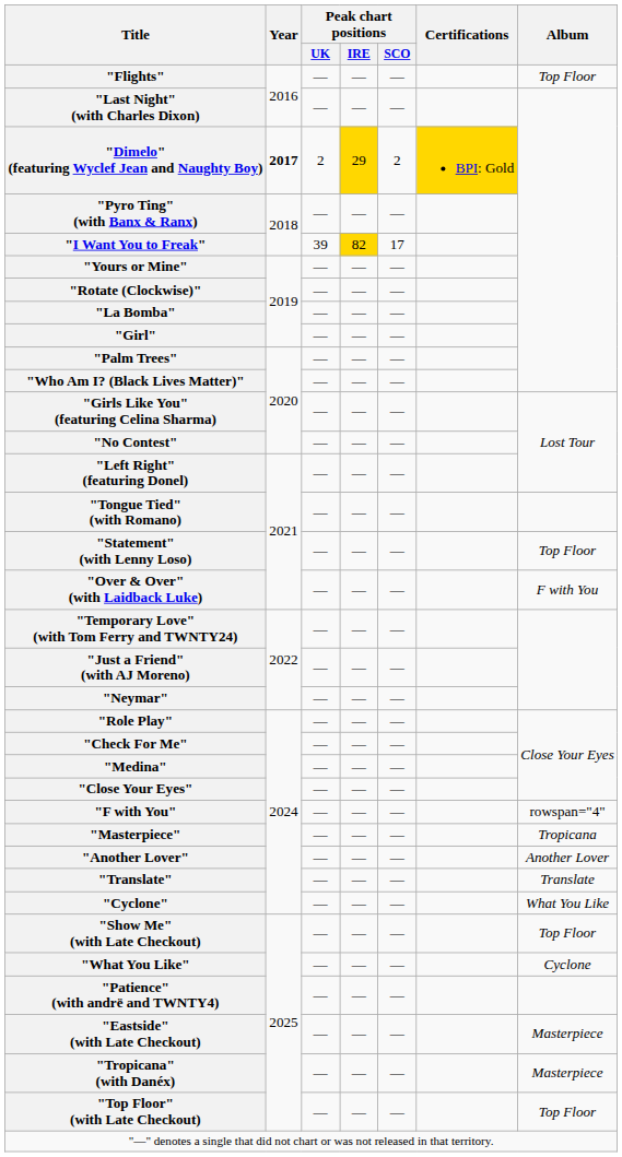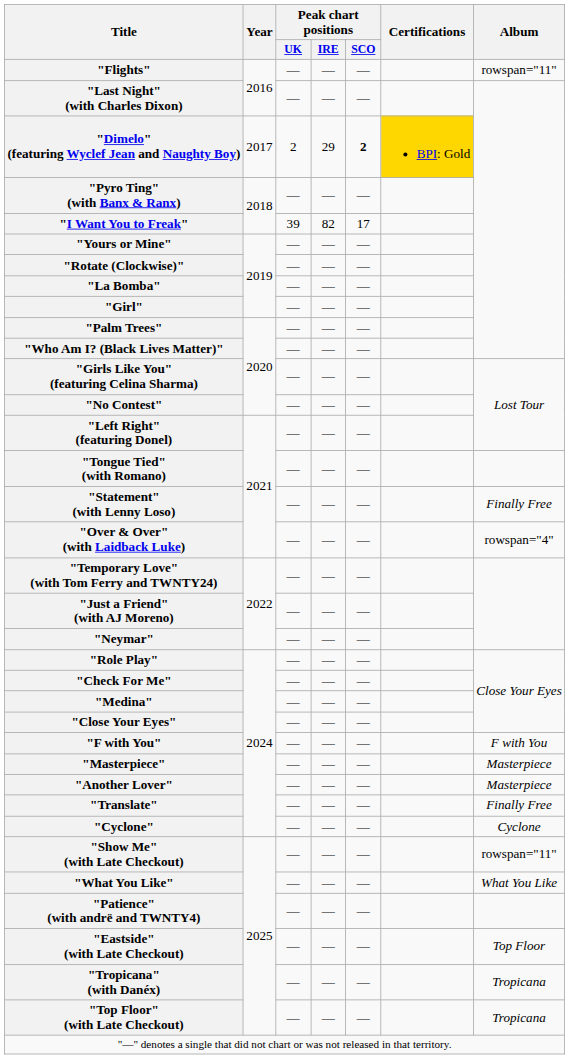"Flights" | Album: Top Floor -> rowspan="11"
"Dimelo" (featuring Wyclef Jean and Naughty Boy) | Year: bold -> normal
"Dimelo" (featuring Wyclef Jean and Naughty Boy) | Peak chart positions / IRE: gold background -> no background
"Dimelo" (featuring Wyclef Jean and Naughty Boy) | Peak chart positions / SCO: normal -> bold
"I Want You to Freak" | Peak chart positions / IRE: gold background -> no background
"Statement" (with Lenny Loso) | Album: Top Floor -> Finally Free
"Over & Over" (with Laidback Luke) | Album: F with You -> rowspan="4"
"F with You" | Album: rowspan="4" -> F with You
"Masterpiece" | Album: Tropicana -> Masterpiece
"Another Lover" | Album: Another Lover -> Masterpiece
"Translate" | Album: Translate -> Finally Free
"Cyclone" | Album: What You Like -> Cyclone
"Show Me" (with Late Checkout) | Album: Top Floor -> rowspan="11"
"What You Like" | Album: Cyclone -> What You Like
"Eastside" (with Late Checkout) | Album: Masterpiece -> Top Floor
"Tropicana" (with Danéx) | Album: Masterpiece -> Tropicana
"Top Floor" (with Late Checkout) | Album: Top Floor -> Tropicana
